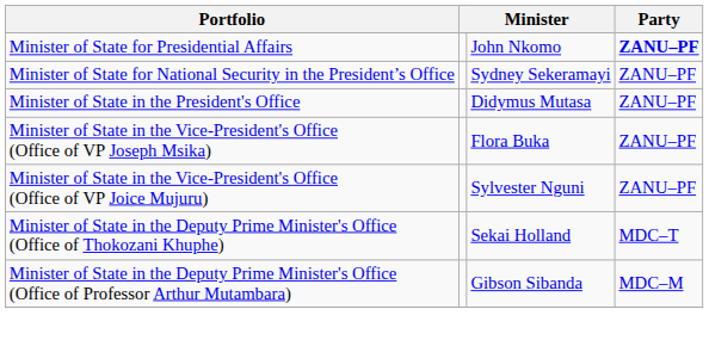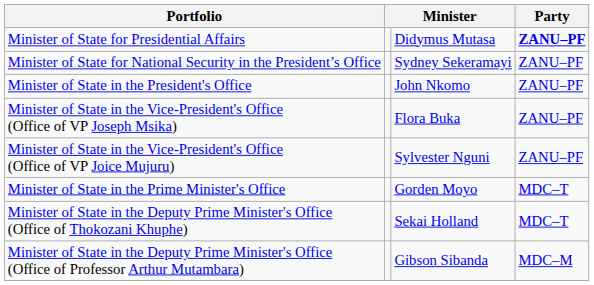Minister of State for Presidential Affairs | column 3: John Nkomo -> Didymus Mutasa
Minister of State in the President's Office | column 3: Didymus Mutasa -> John Nkomo
+ row: Minister of State in the Prime Minister's Office | Gorden Moyo | MDC–T
